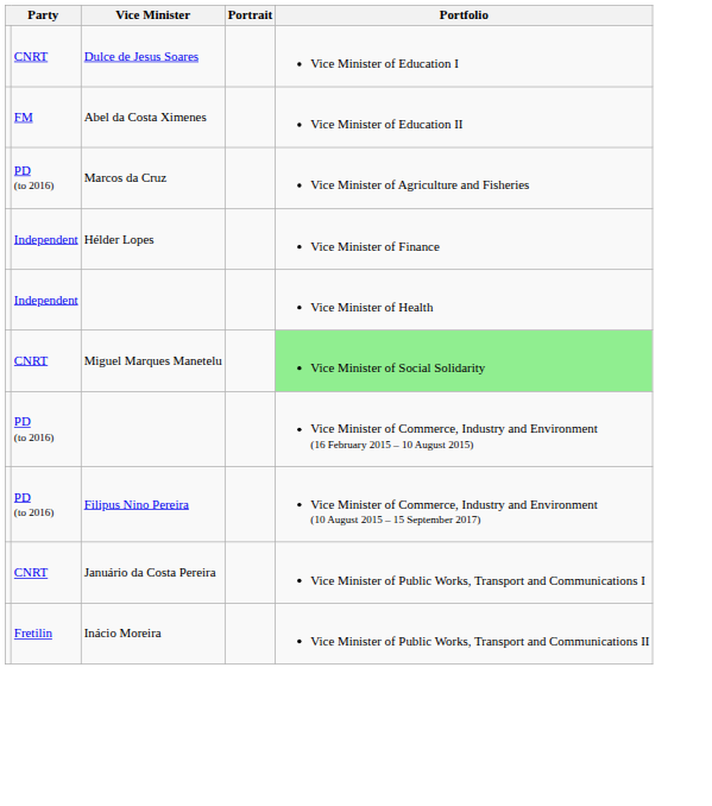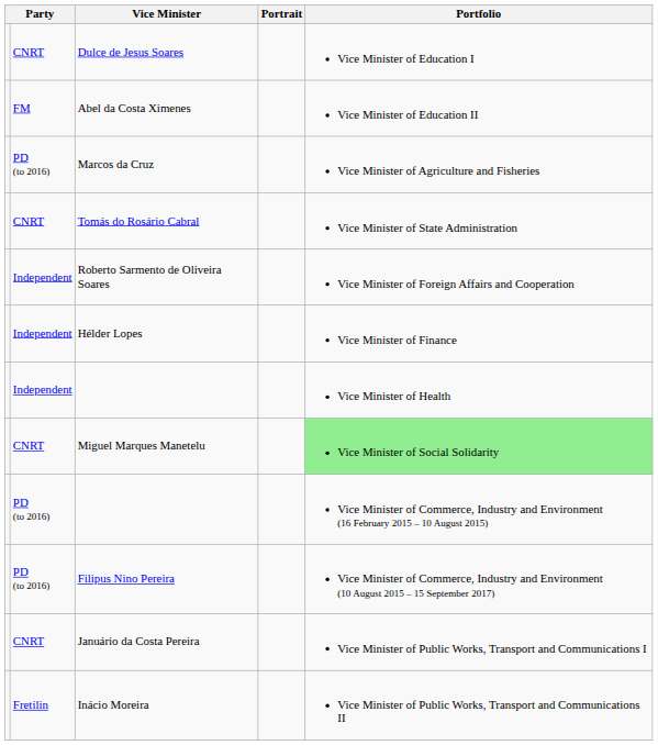+ row: CNRT | Tomás do Rosário Cabral | Vice Minister of State Administration
+ row: Independent | Roberto Sarmento de Oliveira Soares | Vice Minister of Foreign Affairs and Cooperation
